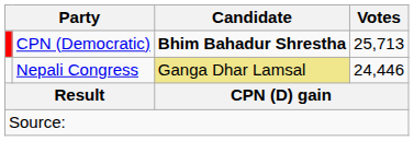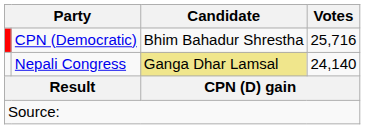CPN (Democratic) | Candidate: bold -> normal
CPN (Democratic) | Votes: 25,713 -> 25,716
Nepali Congress | Votes: 24,446 -> 24,140
